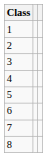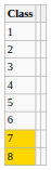7 | Class: no background -> gold background
8 | Class: no background -> gold background
